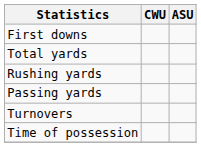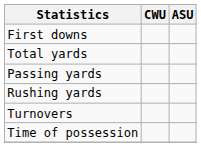rows swapped: Rushing yards <-> Passing yards
